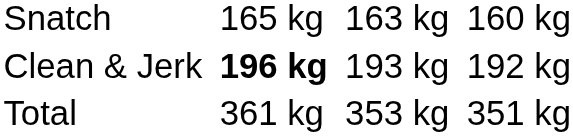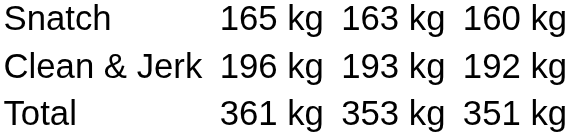Clean & Jerk | column 2: bold -> normal
